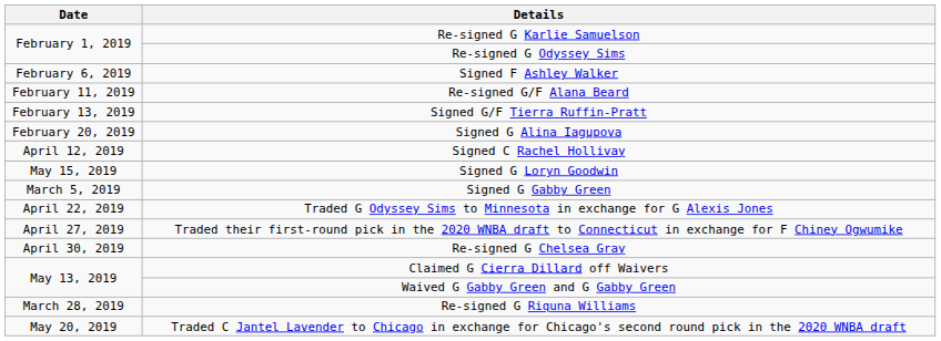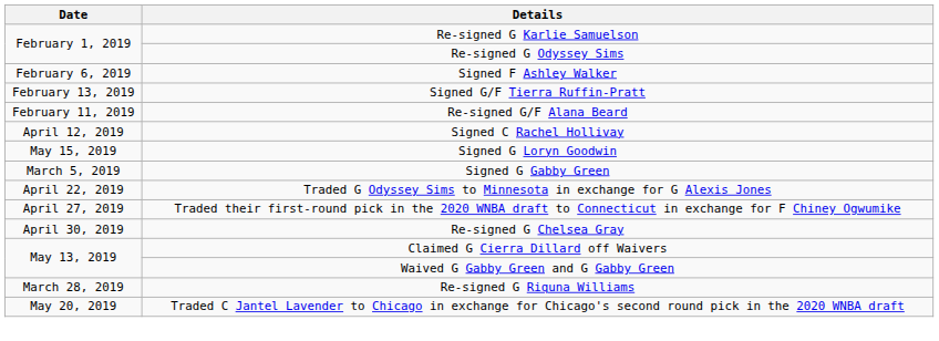rows swapped: Re-signed G/F Alana Beard <-> Signed G/F Tierra Ruffin-Pratt
- row: February 20, 2019 | Signed G Alina Iagupova
